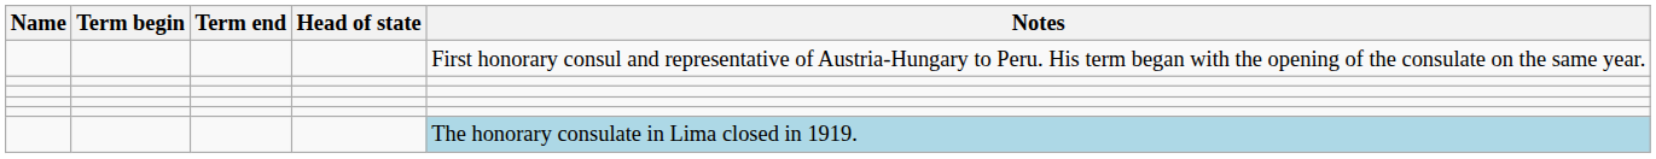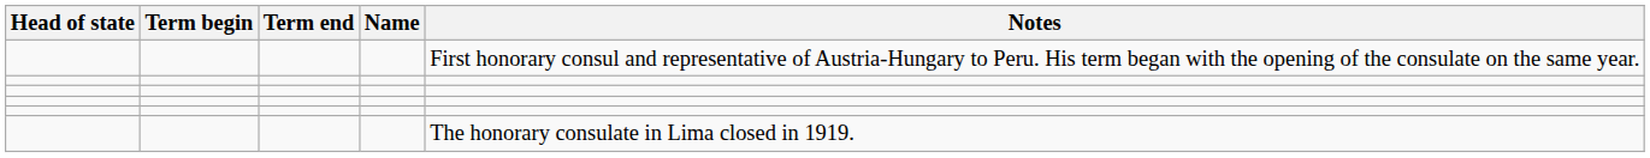columns swapped: Name <-> Head of state
row 7 | Notes: lightblue background -> no background
